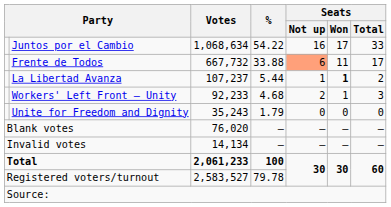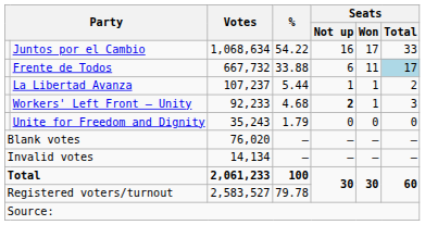Frente de Todos | Seats / Not up: lightsalmon background -> no background
Frente de Todos | Seats / Total: no background -> lightblue background
La Libertad Avanza | Seats / Won: bold -> normal
Workers' Left Front – Unity | Seats / Not up: normal -> bold
